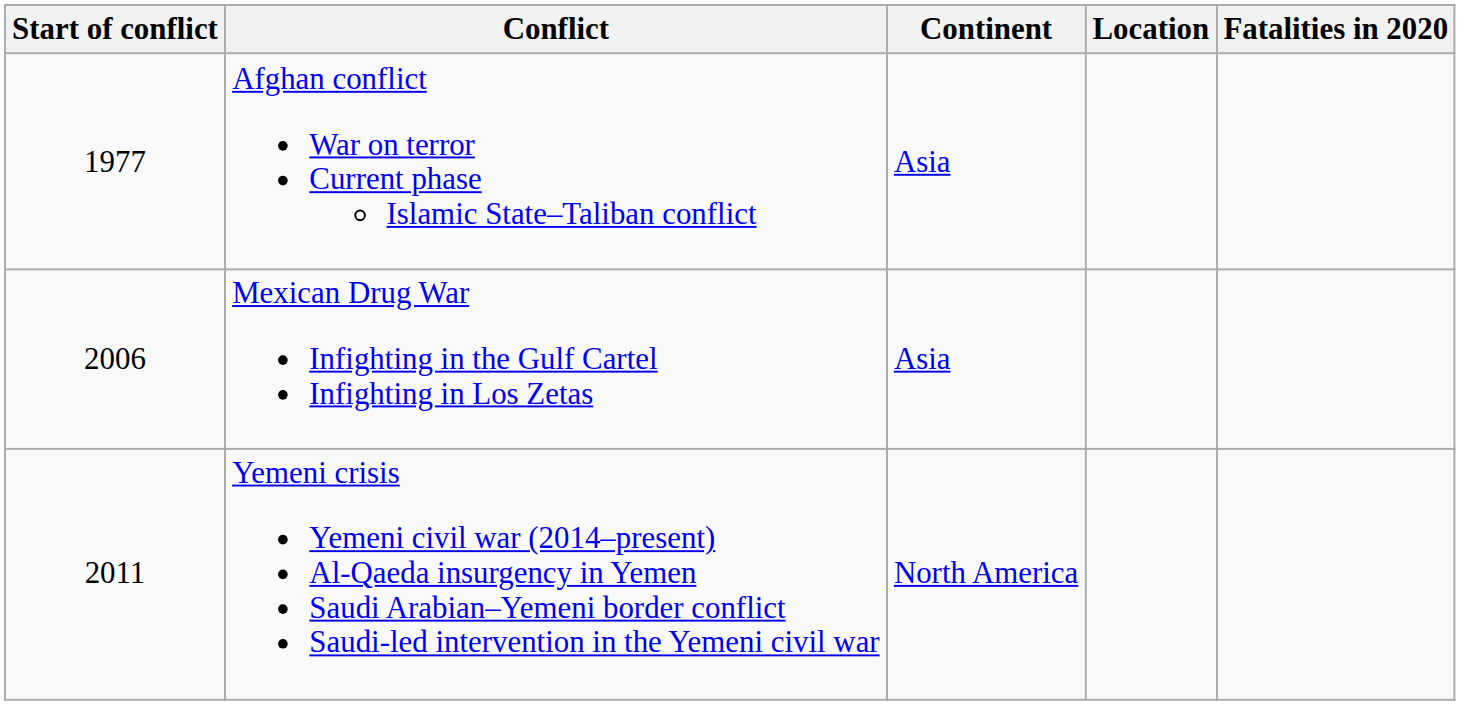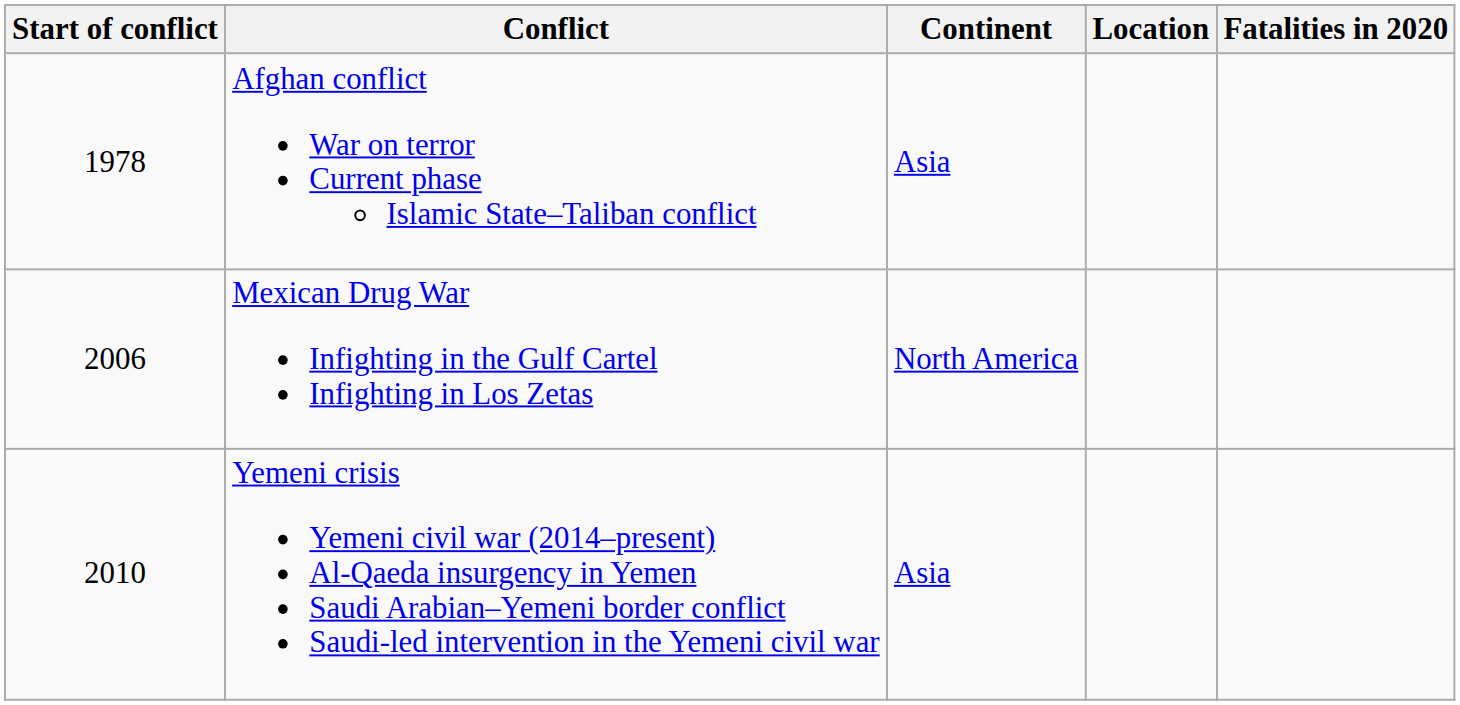row 2 | Start of conflict: 1977 -> 1978
row 3 | Continent: Asia -> North America
row 4 | Start of conflict: 2011 -> 2010
row 4 | Continent: North America -> Asia
